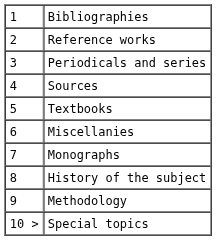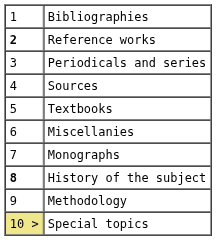Reference works | column 1: normal -> bold
History of the subject | column 1: normal -> bold
Special topics | column 1: no background -> khaki background
